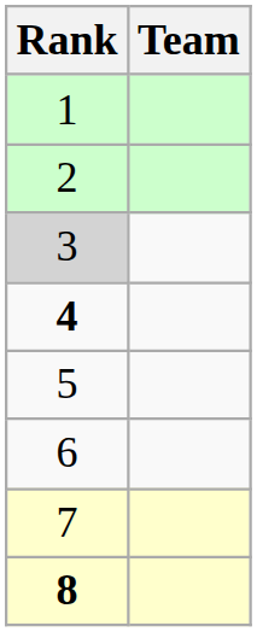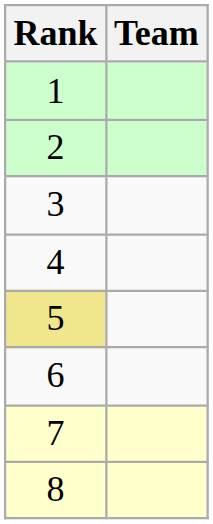3 | Rank: lightgrey background -> no background
4 | Rank: bold -> normal
5 | Rank: no background -> khaki background
8 | Rank: bold -> normal
